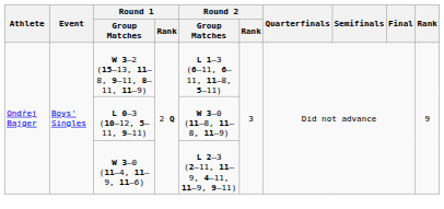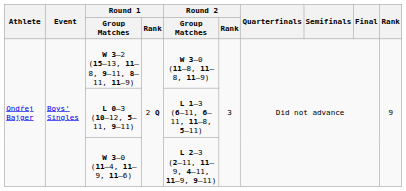W 3–2 (15–13, 11–8, 9–11, 8–11, 11–9) | Round 2 / Group Matches: L 1–3 (6–11, 6–11, 11–8, 5–11) -> W 3–0 (11–8, 11–8, 11–9)
L 0–3 (10–12, 5–11, 9–11) | Round 2 / Group Matches: W 3–0 (11–8, 11–8, 11–9) -> L 1–3 (6–11, 6–11, 11–8, 5–11)
